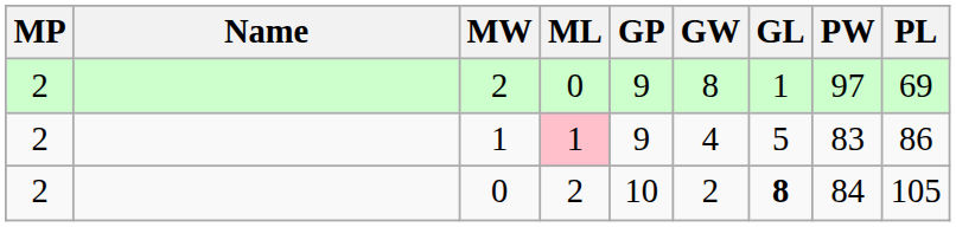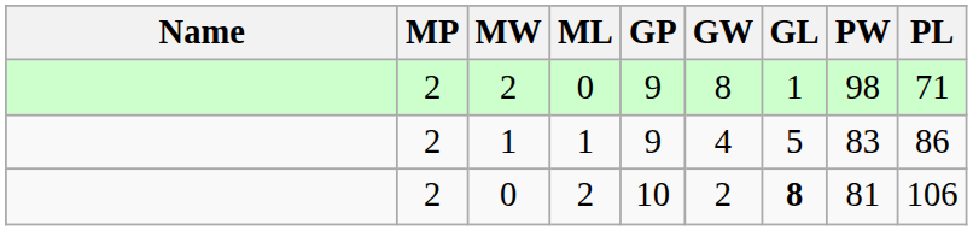columns swapped: Name <-> MP
row 2 | PW: 97 -> 98
row 2 | PL: 69 -> 71
row 3 | ML: pink background -> no background
row 4 | PW: 84 -> 81
row 4 | PL: 105 -> 106
